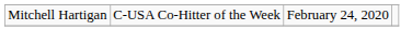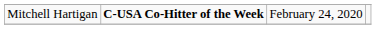Mitchell Hartigan | column 2: normal -> bold
